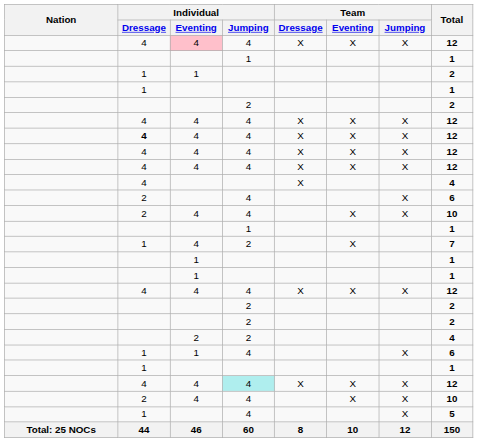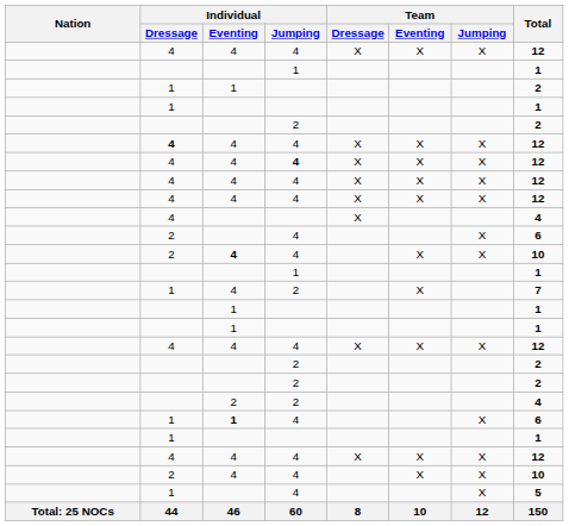row 3 | Individual / Eventing: pink background -> no background
row 8 | Individual / Dressage: normal -> bold
row 9 | Individual / Dressage: bold -> normal
row 9 | Individual / Jumping: normal -> bold
row 14 | Individual / Eventing: normal -> bold
row 23 | Individual / Eventing: normal -> bold
row 25 | Individual / Jumping: paleturquoise background -> no background
